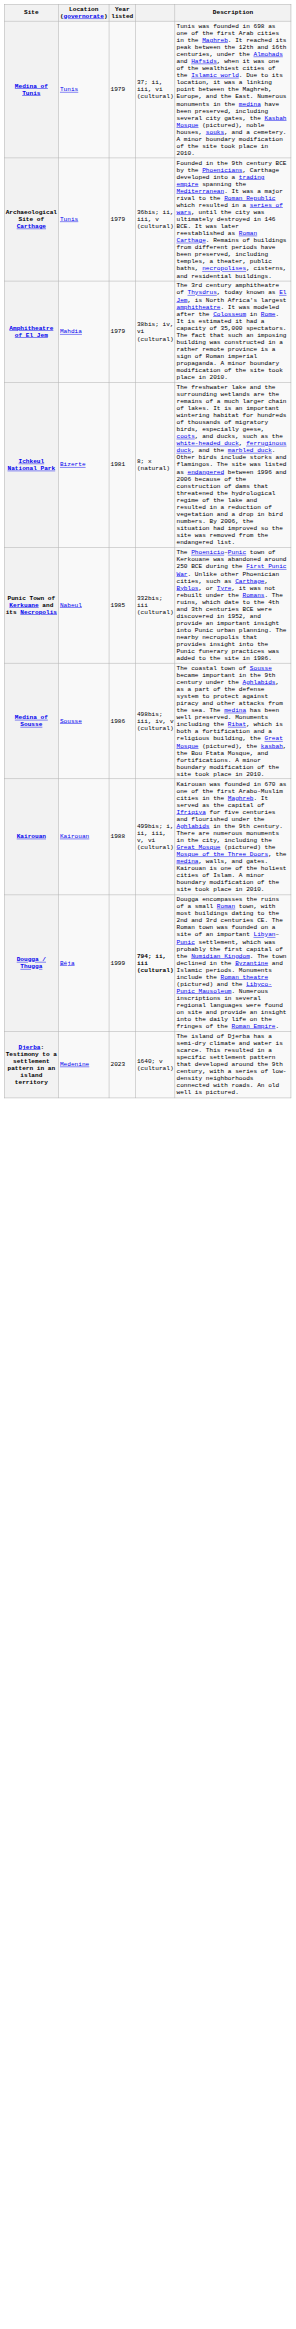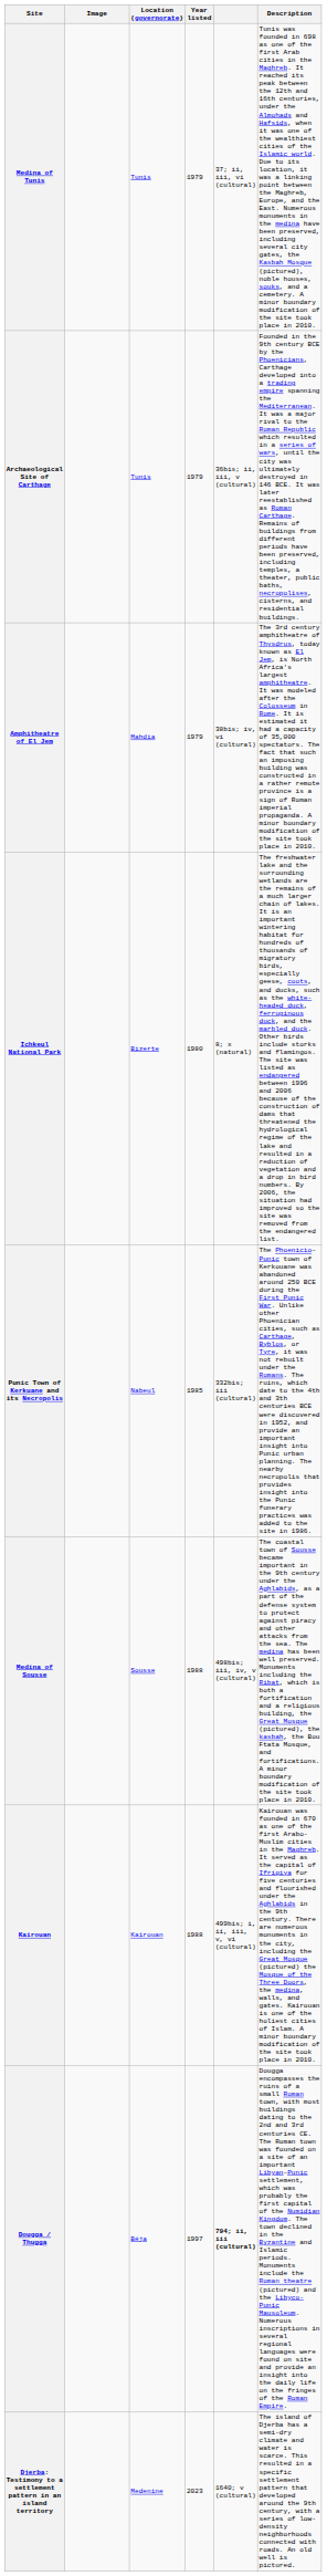+ column: Image
Ichkeul National Park | Year listed: 1981 -> 1980
Medina of Sousse | Year listed: 1986 -> 1988
Dougga / Thugga | Year listed: 1999 -> 1997
